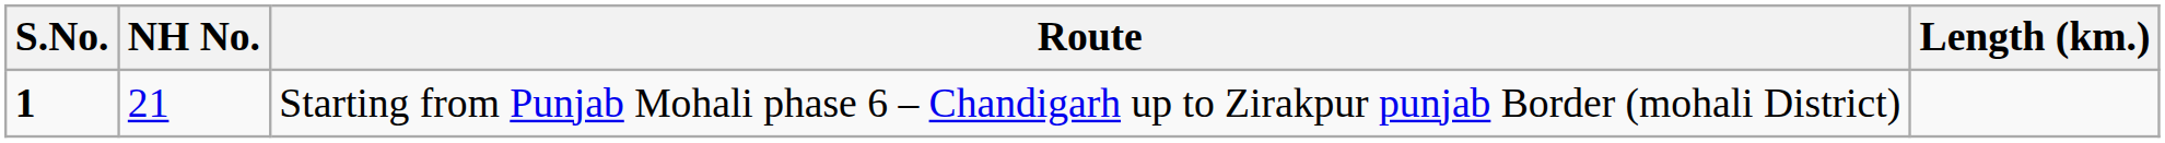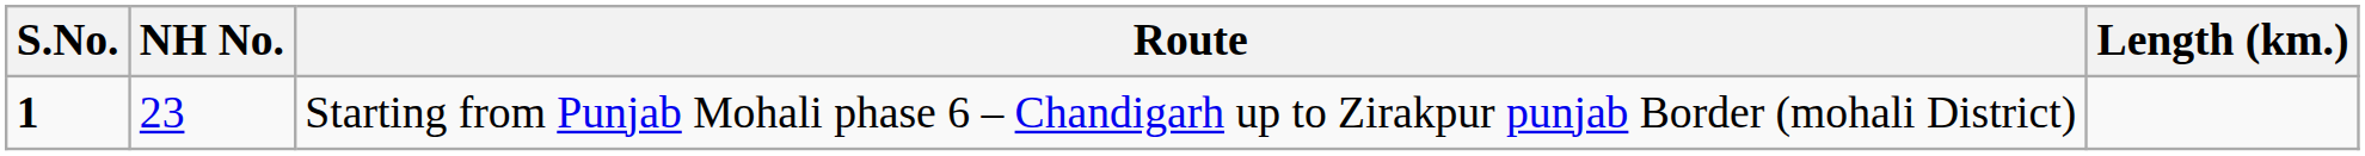row 2 | NH No.: 21 -> 23
